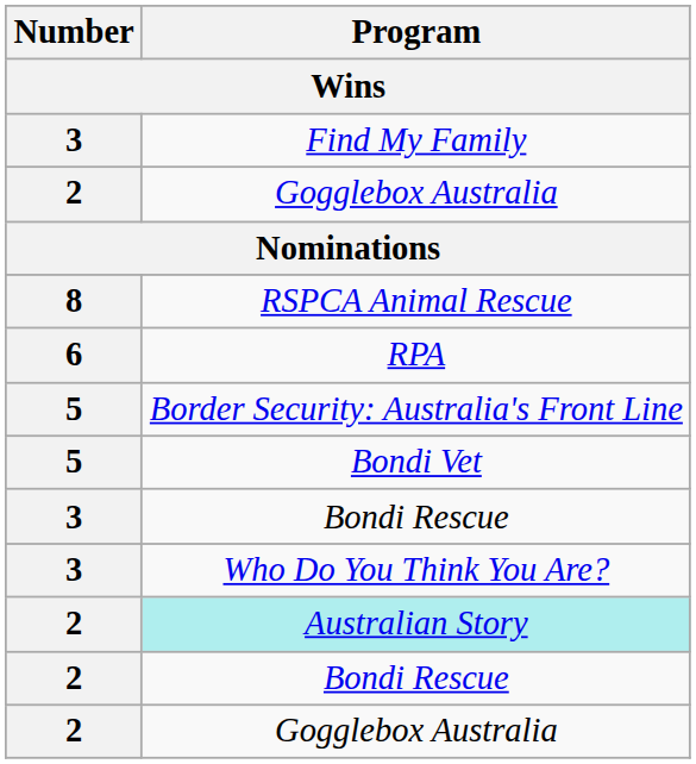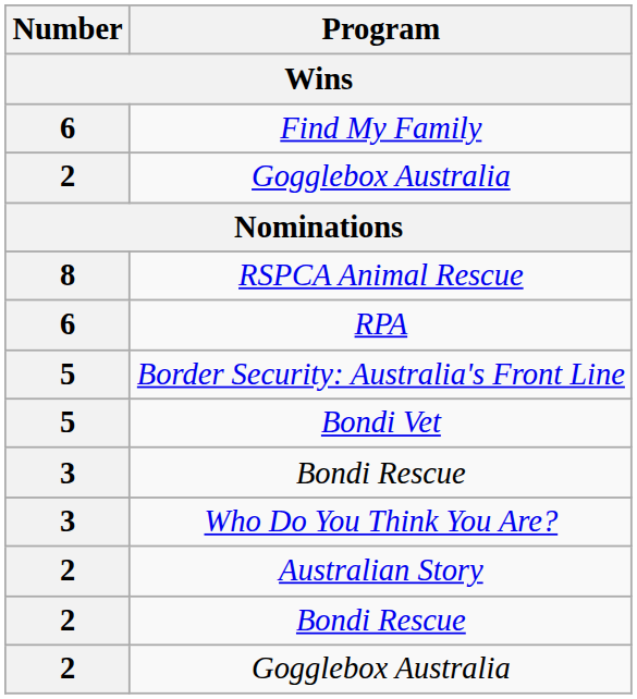row 3 | Number: 3 -> 6
row 12 | Program: paleturquoise background -> no background
